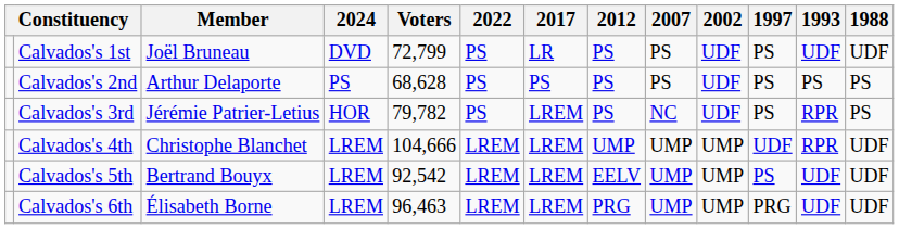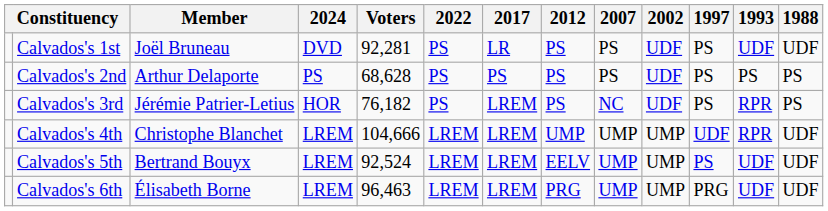Calvados's 1st | Voters: 72,799 -> 92,281
Calvados's 3rd | Voters: 79,782 -> 76,182
Calvados's 5th | Voters: 92,542 -> 92,524
